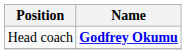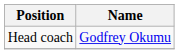Head coach | Name: bold -> normal
